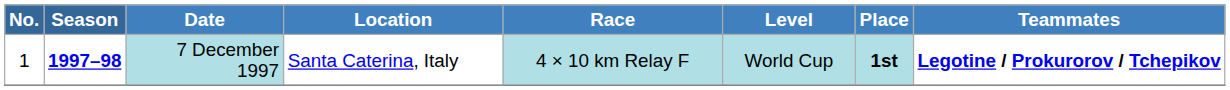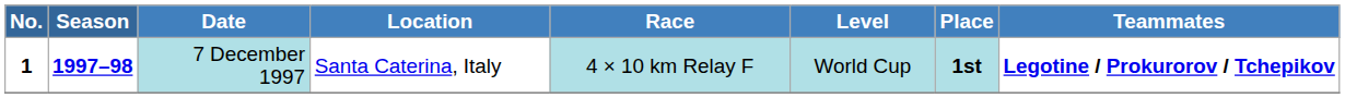7 December 1997 | No.: normal -> bold
